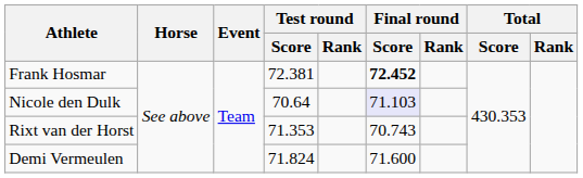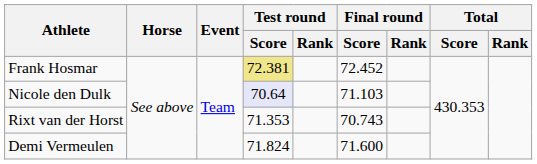Frank Hosmar | Test round / Score: no background -> khaki background
Frank Hosmar | Final round / Score: bold -> normal
Nicole den Dulk | Test round / Score: no background -> lavender background
Nicole den Dulk | Final round / Score: lavender background -> no background
